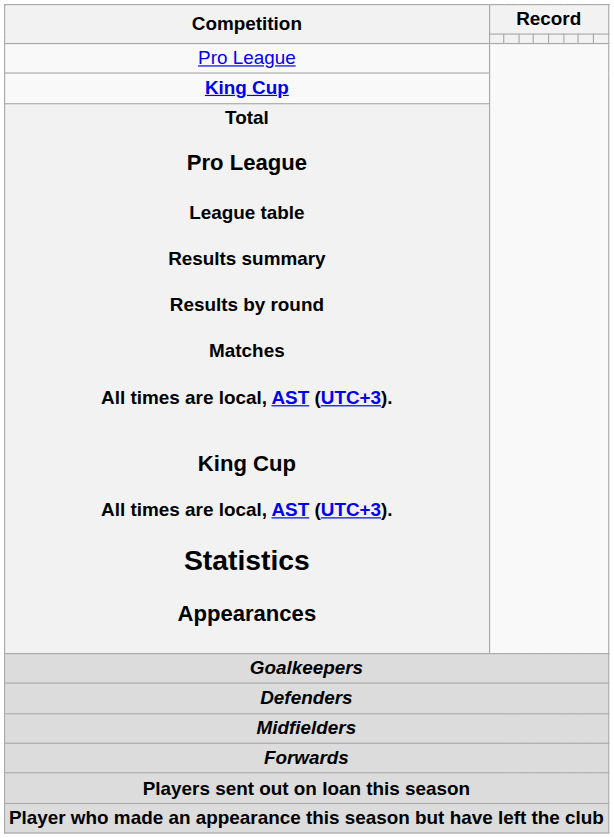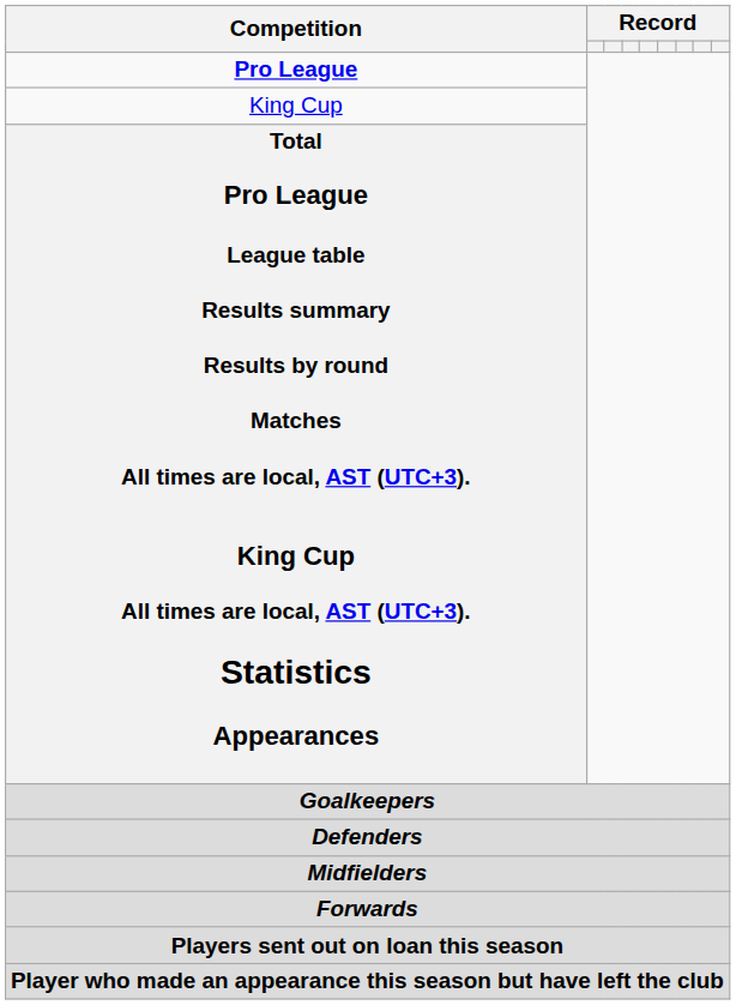Pro League | Competition: normal -> bold
King Cup | Competition: bold -> normal
